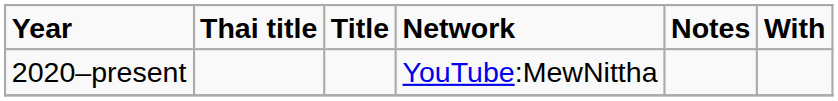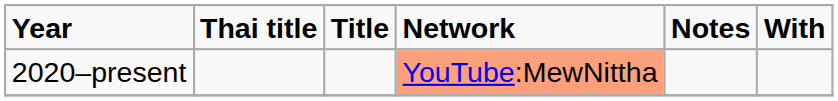2020–present | Network: no background -> lightsalmon background
